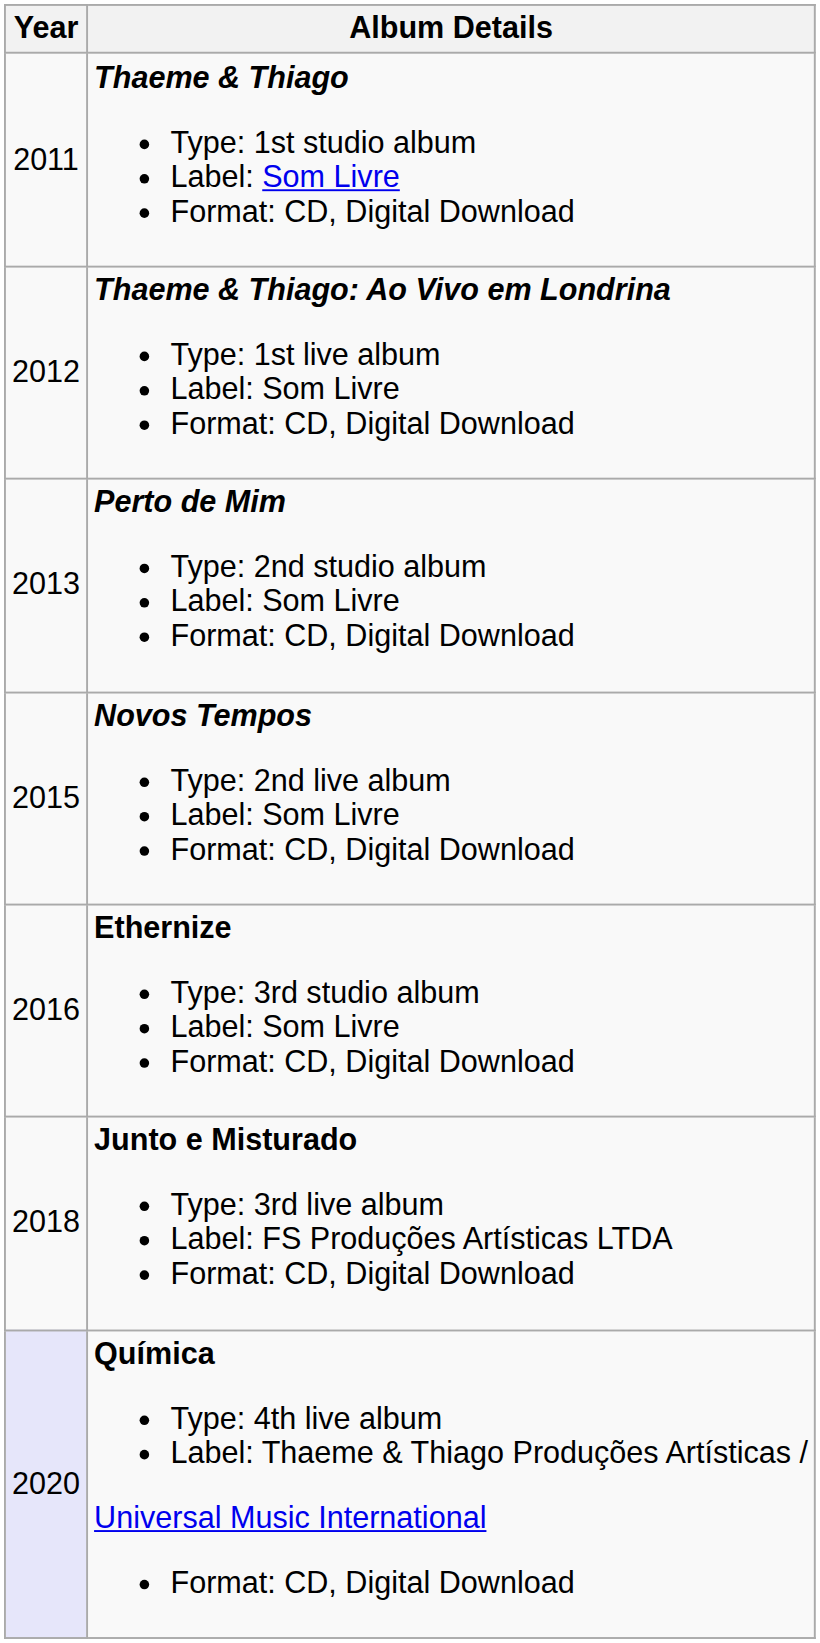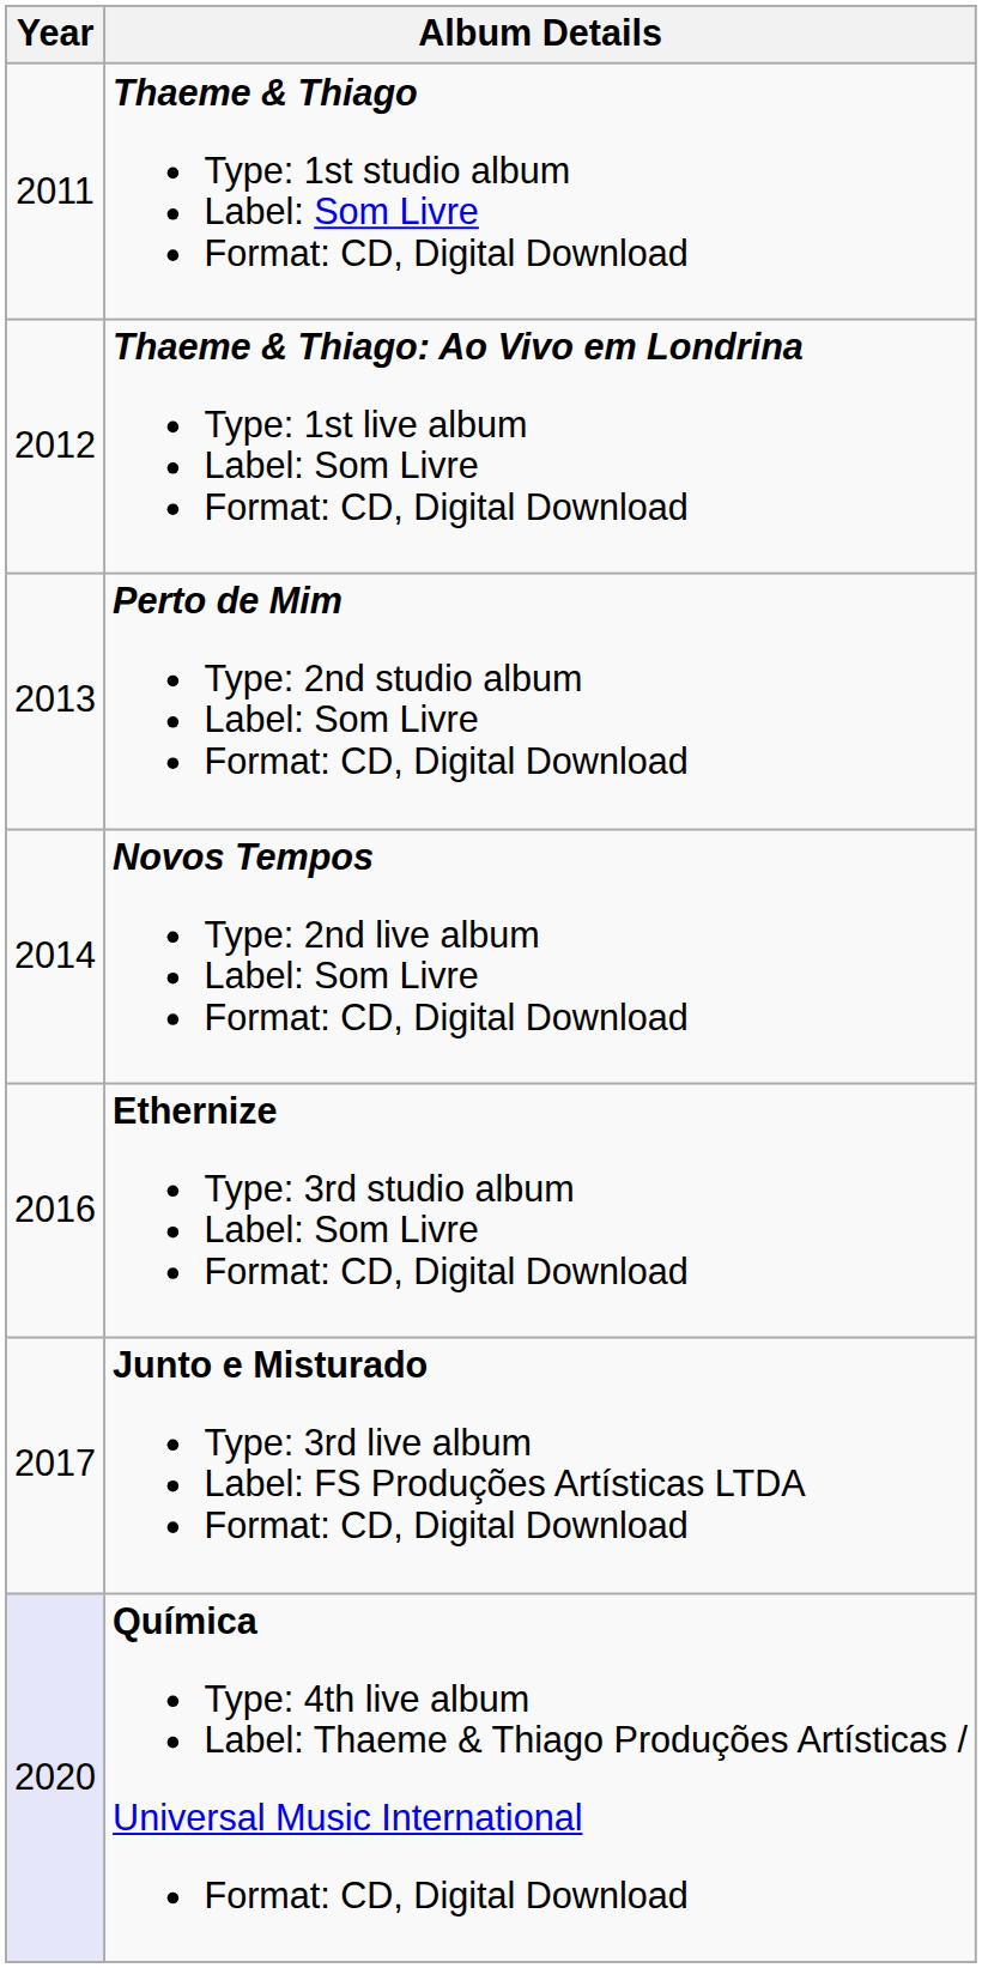row 5 | Year: 2015 -> 2014
row 7 | Year: 2018 -> 2017
